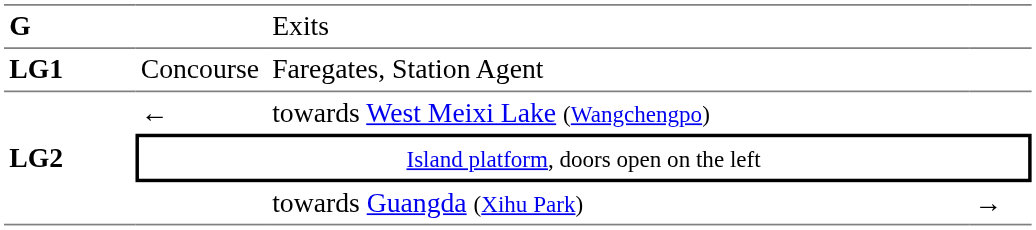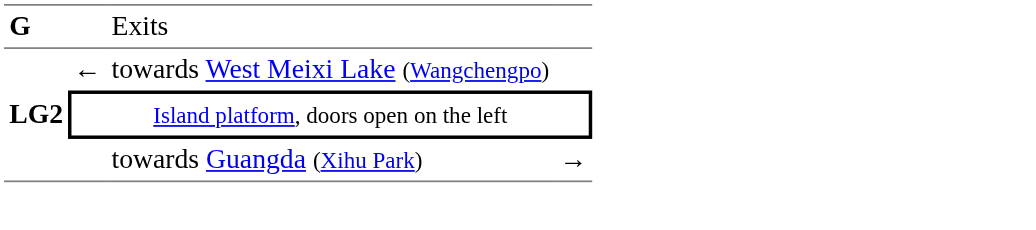- row: LG1 | Concourse | Faregates, Station Agent
